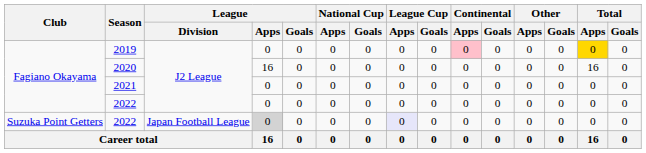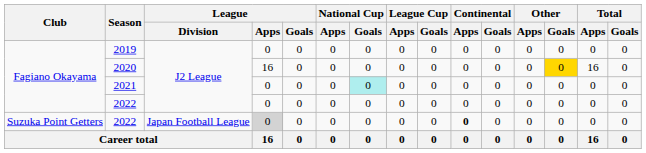2019 | Continental / Apps: pink background -> no background
2019 | Total / Apps: gold background -> no background
2020 | Other / Goals: no background -> gold background
2021 | National Cup / Goals: no background -> paleturquoise background
Suzuka Point Getters / 2022 | League Cup / Apps: lavender background -> no background
Suzuka Point Getters / 2022 | Continental / Apps: normal -> bold
